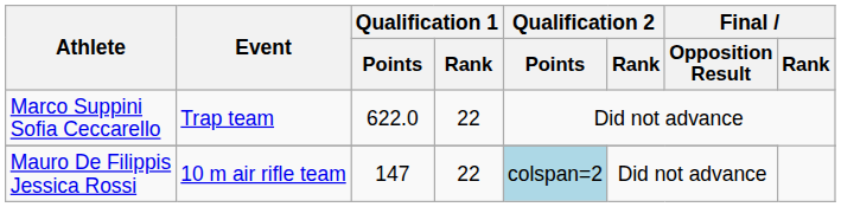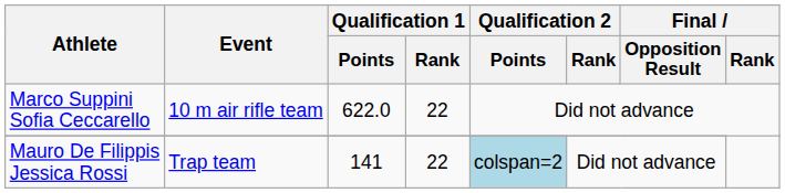Marco Suppini Sofia Ceccarello | Event: Trap team -> 10 m air rifle team
Mauro De Filippis Jessica Rossi | Event: 10 m air rifle team -> Trap team
Mauro De Filippis Jessica Rossi | Qualification 1 / Points: 147 -> 141
